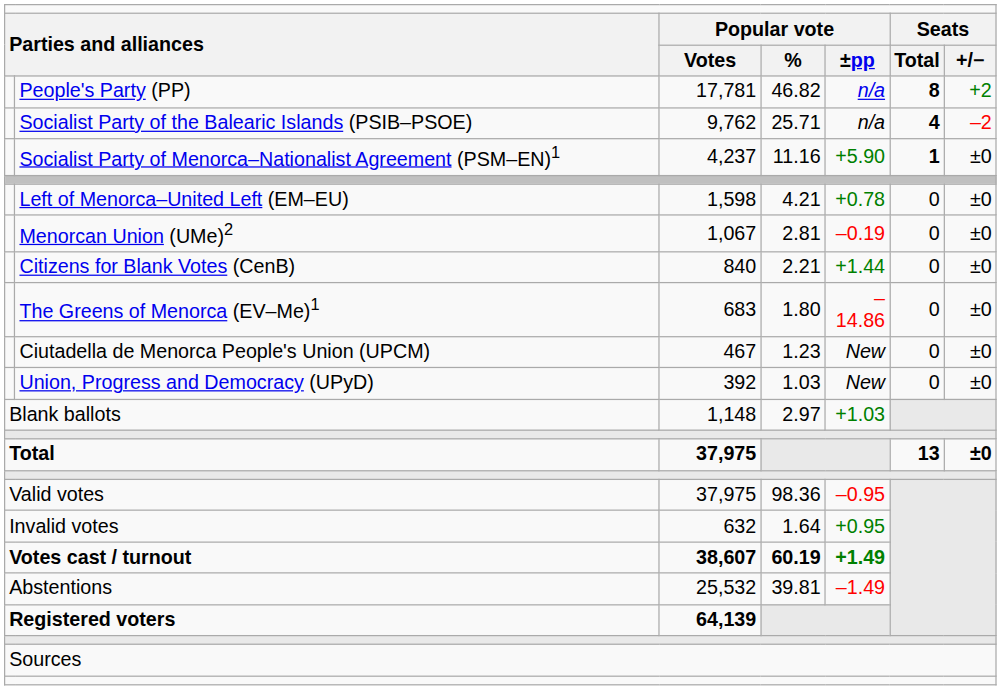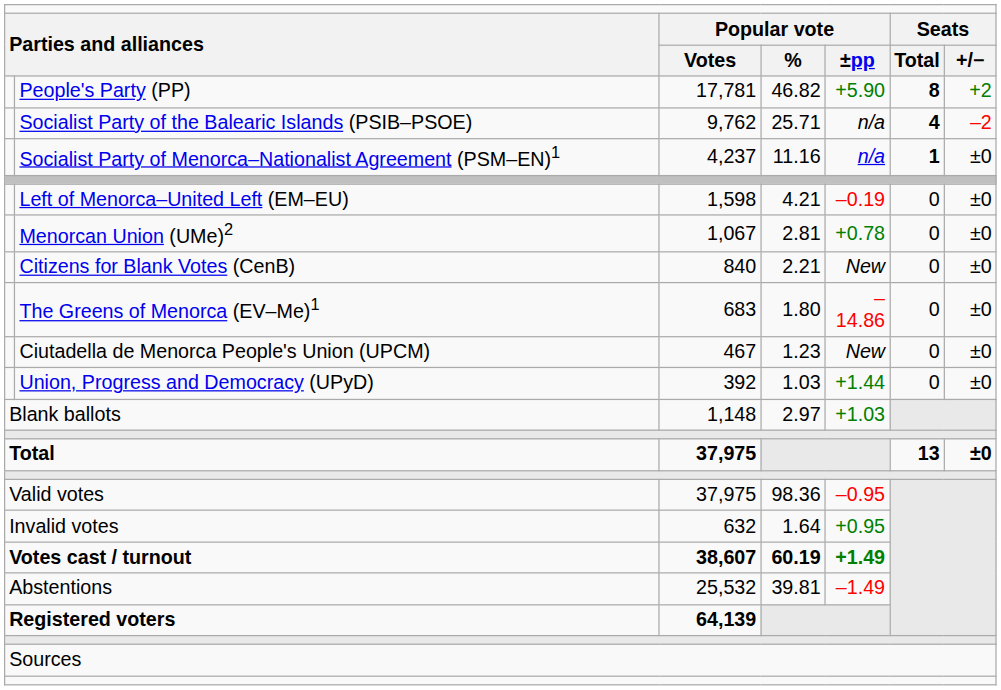People's Party (PP) | column 5: n/a -> +5.90
Socialist Party of Menorca–Nationalist Agreement (PSM–EN)1 | column 5: +5.90 -> n/a
Left of Menorca–United Left (EM–EU) | column 5: +0.78 -> –0.19
Menorcan Union (UMe)2 | column 5: –0.19 -> +0.78
Citizens for Blank Votes (CenB) | column 5: +1.44 -> New
Union, Progress and Democracy (UPyD) | column 5: New -> +1.44
